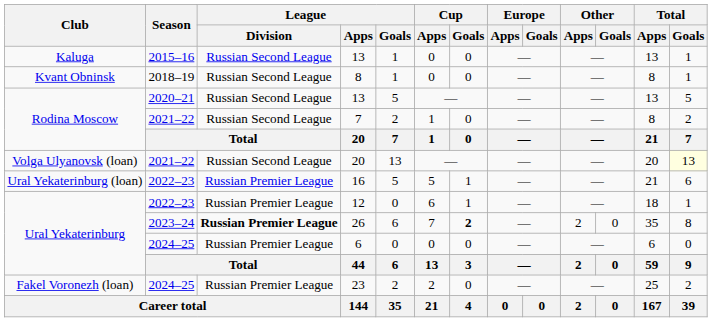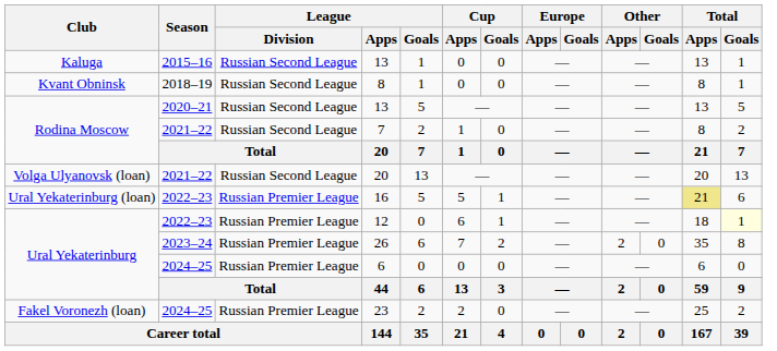Volga Ulyanovsk (loan) / 20 | Total / Goals: lightyellow background -> no background
16 | Total / Apps: no background -> khaki background
12 | Total / Goals: no background -> lightyellow background
26 | League / Division: bold -> normal
26 | Cup / Goals: bold -> normal
